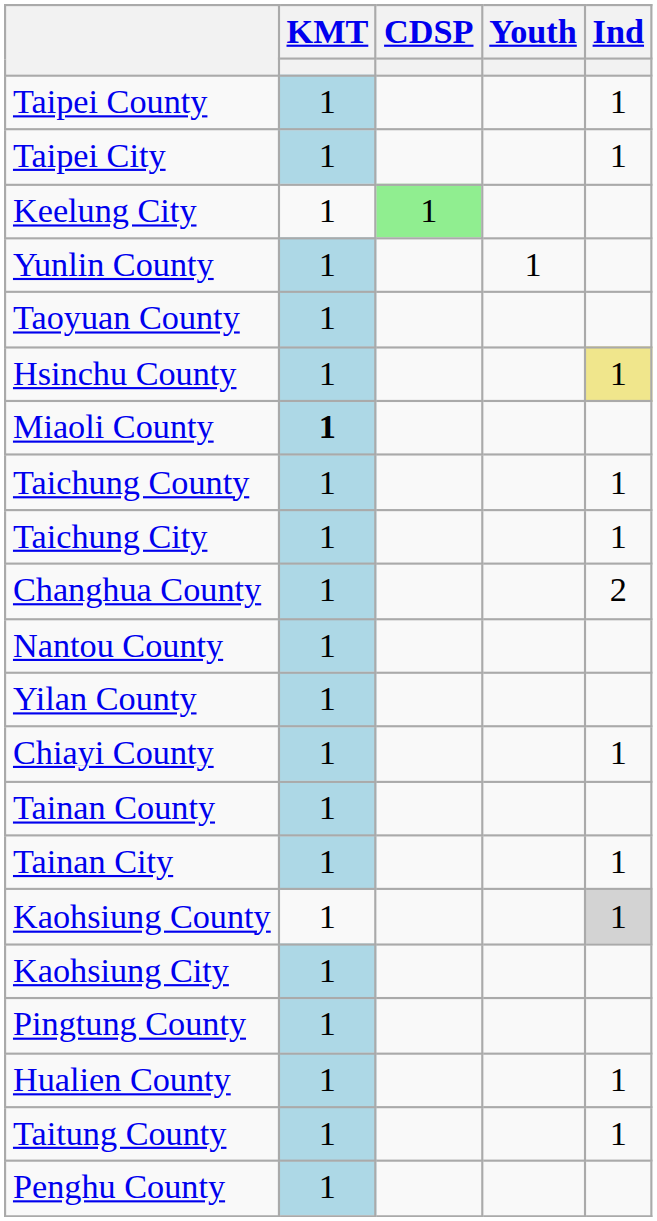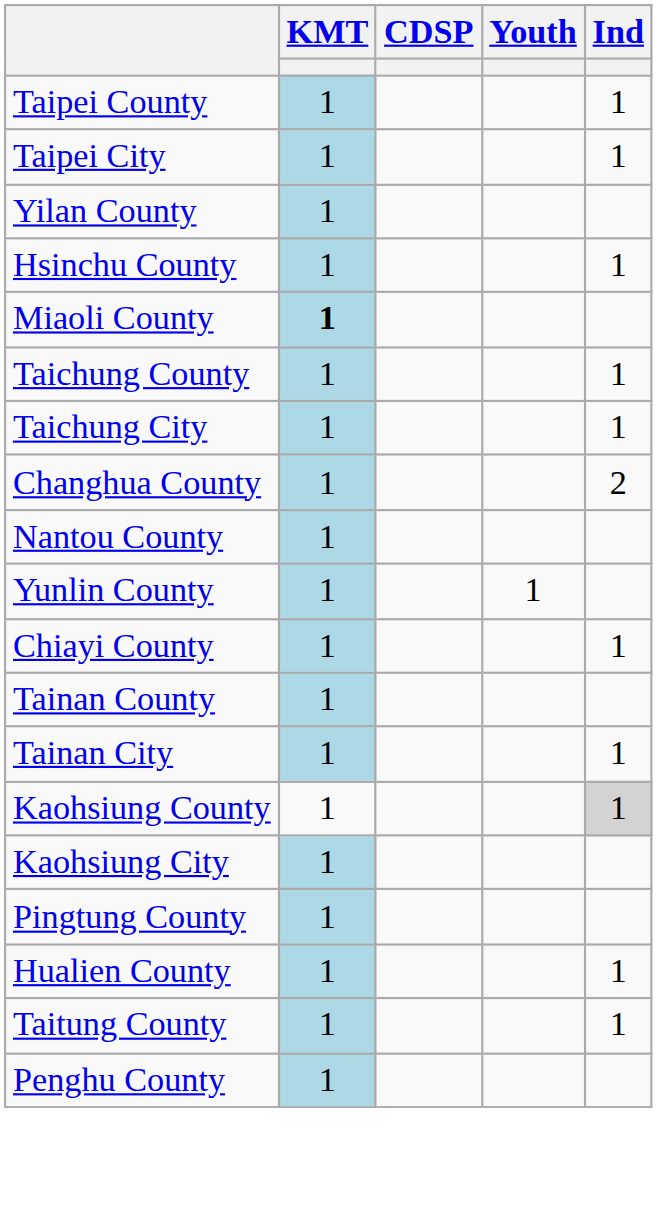- row: Keelung City | 1 | 1
rows swapped: Yilan County <-> Yunlin County
- row: Taoyuan County | 1
Hsinchu County | Ind: khaki background -> no background
